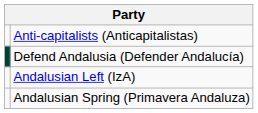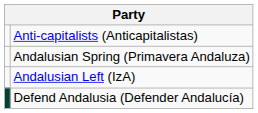rows swapped: Andalusian Spring (Primavera Andaluza) <-> Defend Andalusia (Defender Andalucía)
